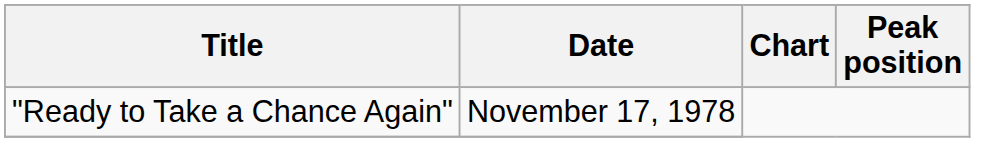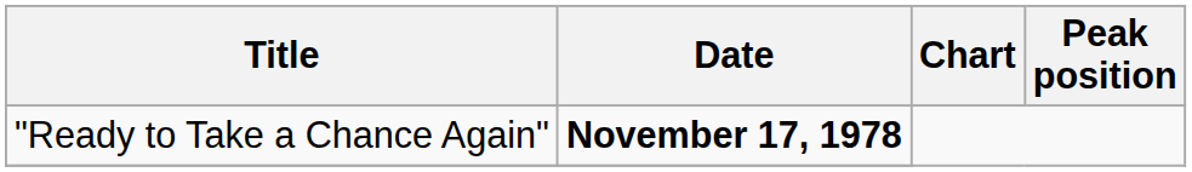"Ready to Take a Chance Again" | Date: normal -> bold
